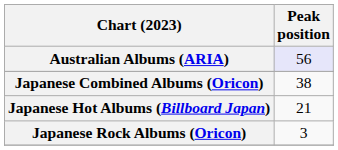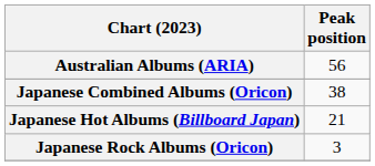Australian Albums (ARIA) | Peak position: lavender background -> no background
